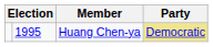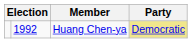Huang Chen-ya | column 2: 1995 -> 1992
